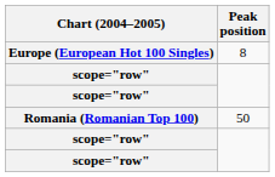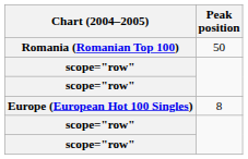rows swapped: Europe (European Hot 100 Singles) <-> Romania (Romanian Top 100)
